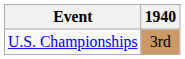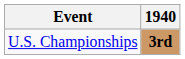U.S. Championships | 1940: normal -> bold
